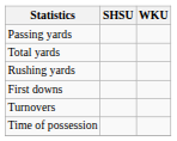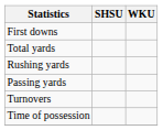rows swapped: First downs <-> Passing yards
